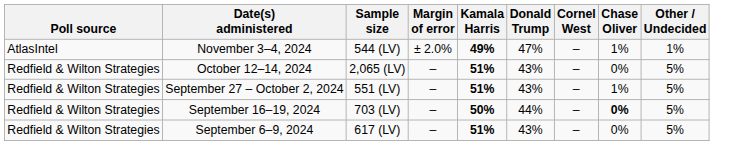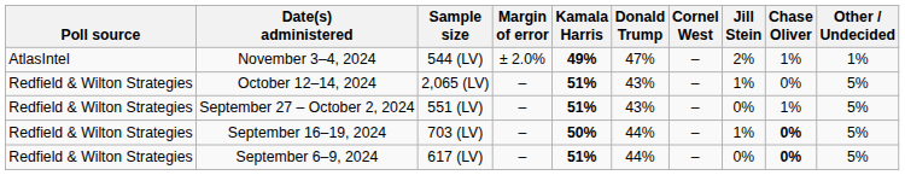+ column: Jill Stein | 2% | 1% | 0% | 1% | 0%
September 6–9, 2024 | Donald Trump: 43% -> 44%
September 6–9, 2024 | Chase Oliver: normal -> bold
